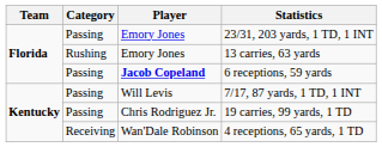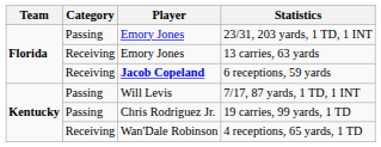13 carries, 63 yards | Category: Rushing -> Receiving
6 receptions, 59 yards | Category: Passing -> Receiving
